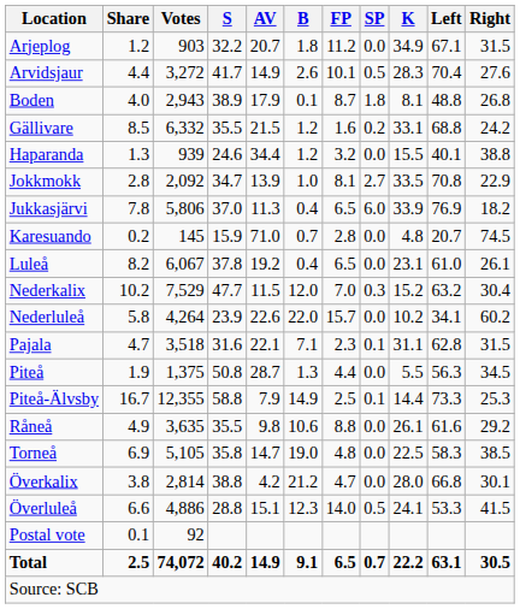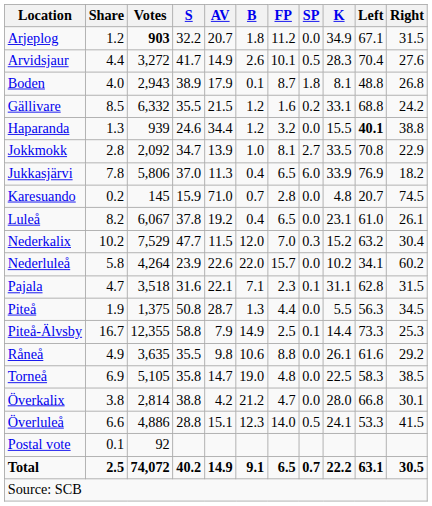Arjeplog | Votes: normal -> bold
Haparanda | Left: normal -> bold
